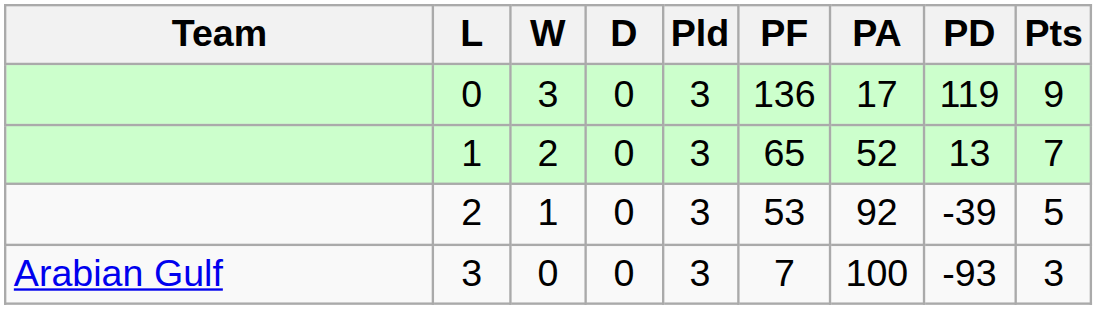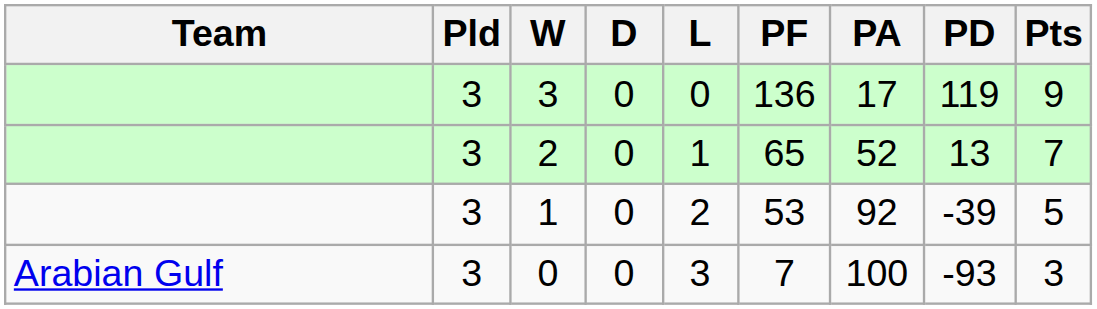columns swapped: Pld <-> L
